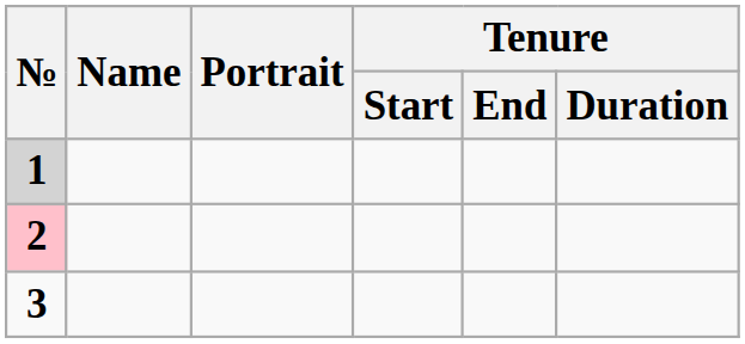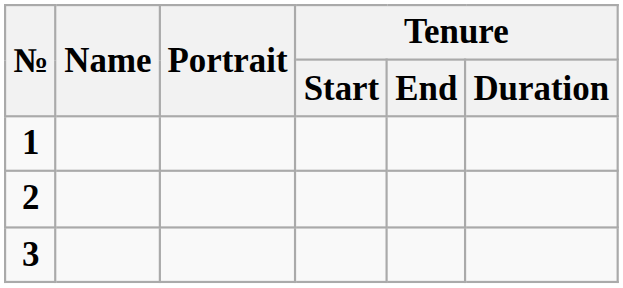1 | №: lightgrey background -> no background
2 | №: pink background -> no background
